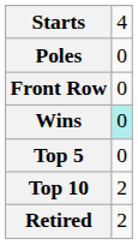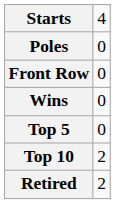Wins | column 2: paleturquoise background -> no background
